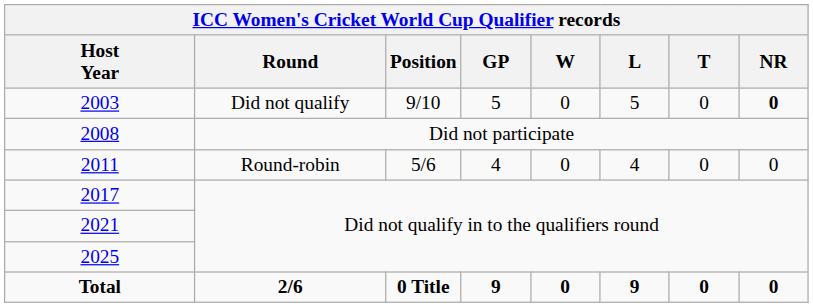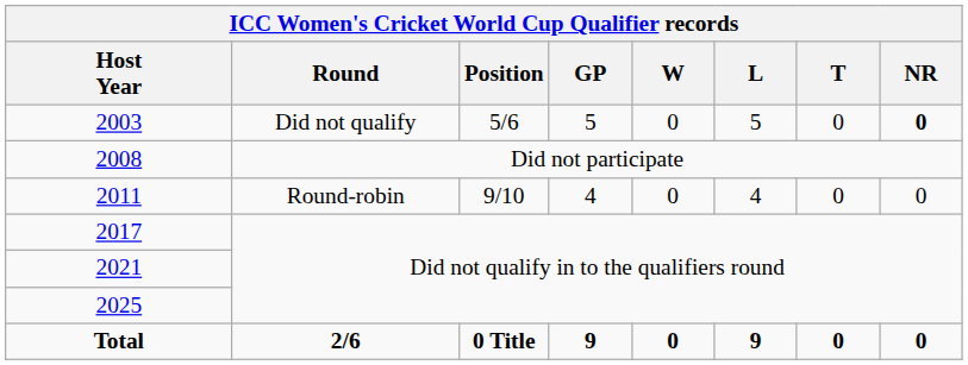2003 | Position: 9/10 -> 5/6
2011 | Position: 5/6 -> 9/10
